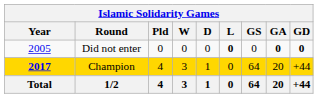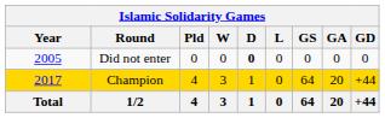Did not enter | D: normal -> bold
Did not enter | L: bold -> normal
Did not enter | GA: bold -> normal
Did not enter | GD: bold -> normal
Champion | Year: bold -> normal
